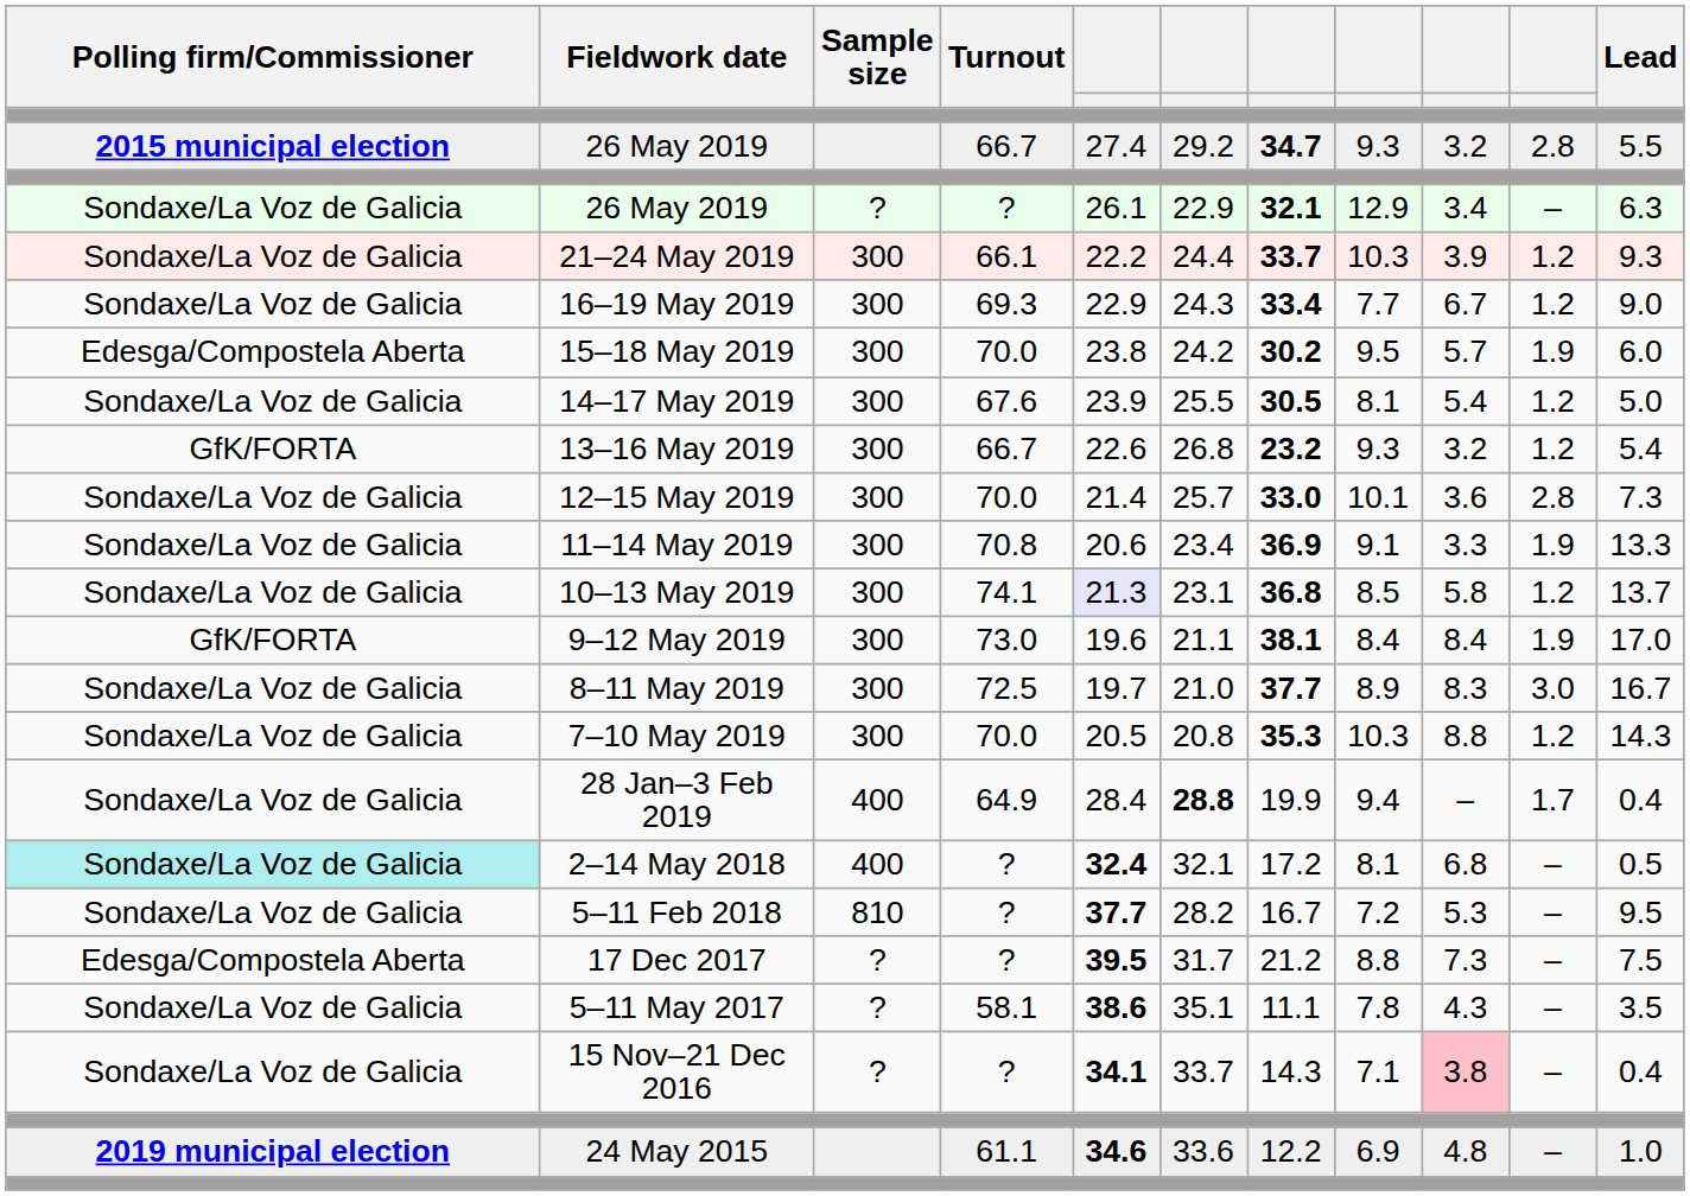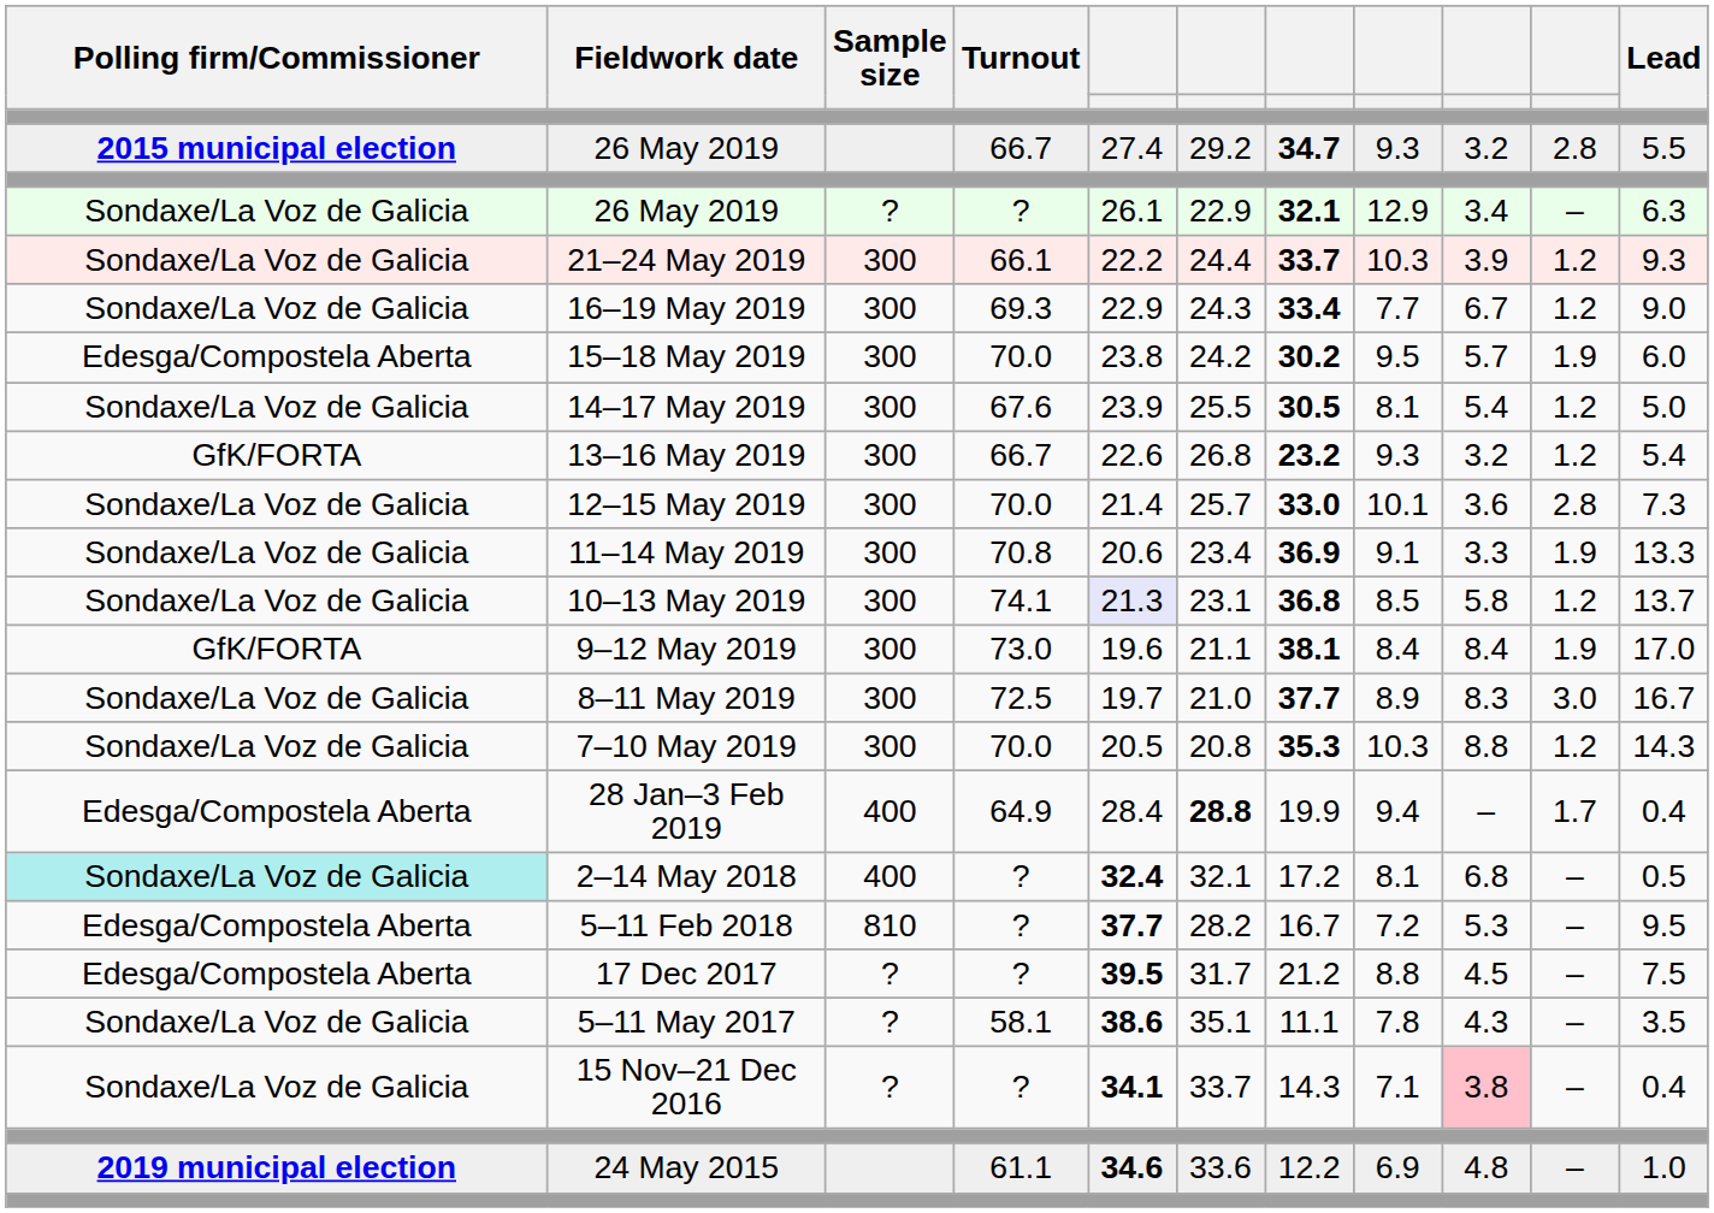28 Jan–3 Feb 2019 | Polling firm/Commissioner: Sondaxe/La Voz de Galicia -> Edesga/Compostela Aberta
5–11 Feb 2018 | Polling firm/Commissioner: Sondaxe/La Voz de Galicia -> Edesga/Compostela Aberta
17 Dec 2017 | column 9: 7.3 -> 4.5
